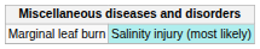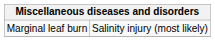Marginal leaf burn | column 2: paleturquoise background -> no background
